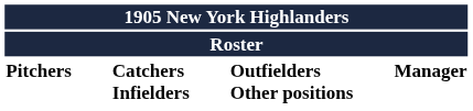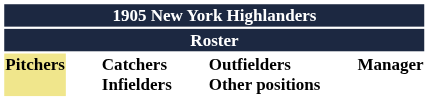Pitchers | column 1: no background -> khaki background
